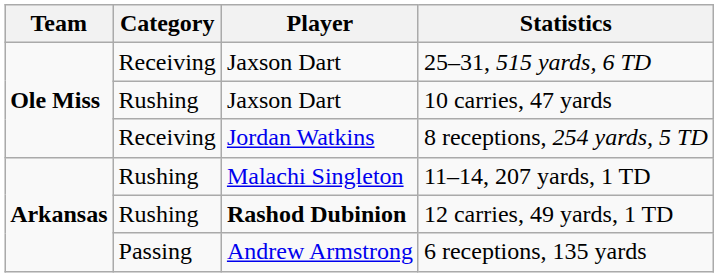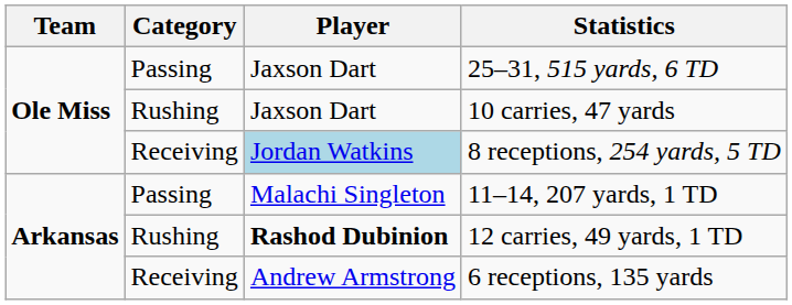25–31, 515 yards, 6 TD | Category: Receiving -> Passing
8 receptions, 254 yards, 5 TD | Player: no background -> lightblue background
11–14, 207 yards, 1 TD | Category: Rushing -> Passing
6 receptions, 135 yards | Category: Passing -> Receiving
